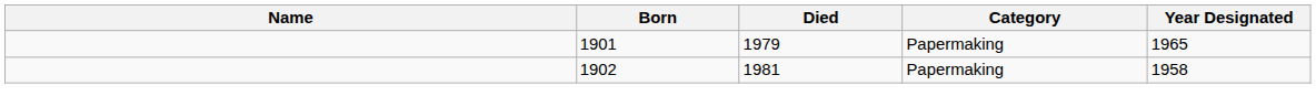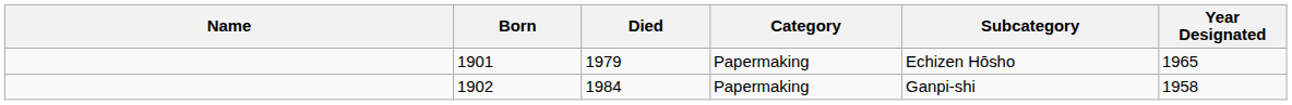+ column: Subcategory | Echizen Hōsho | Ganpi-shi
1902 | Died: 1981 -> 1984
